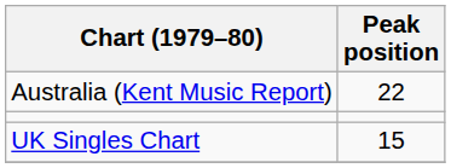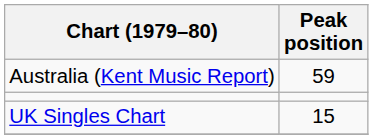row 2 | Peak position: 22 -> 59
